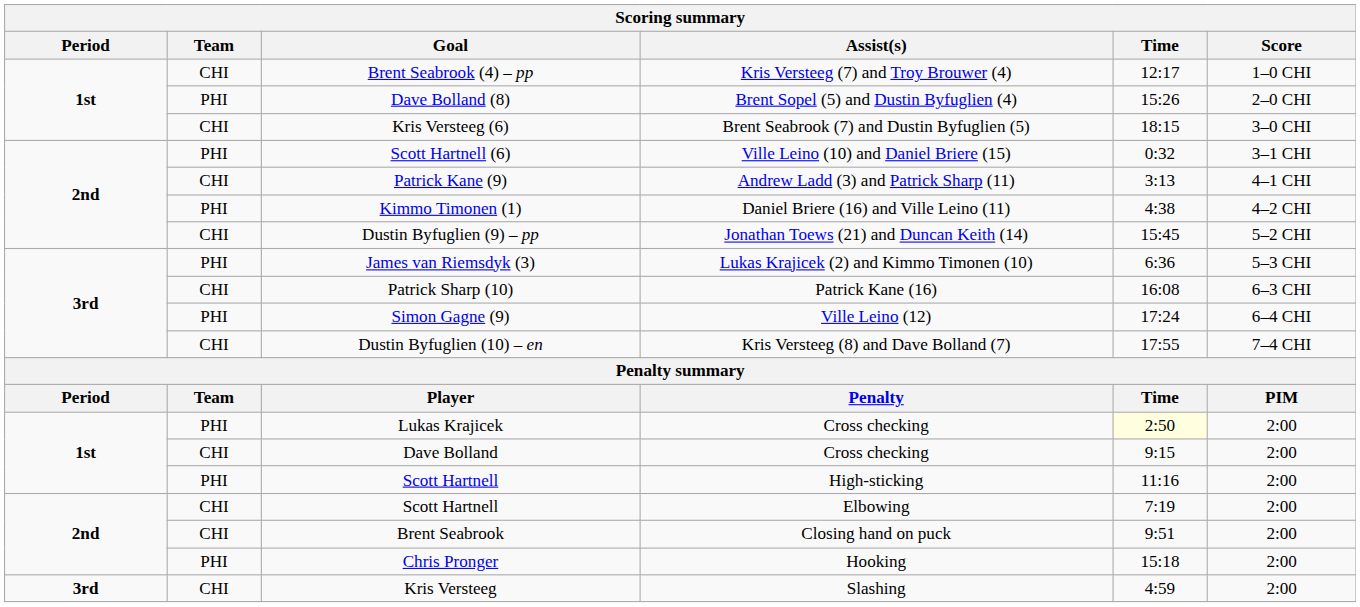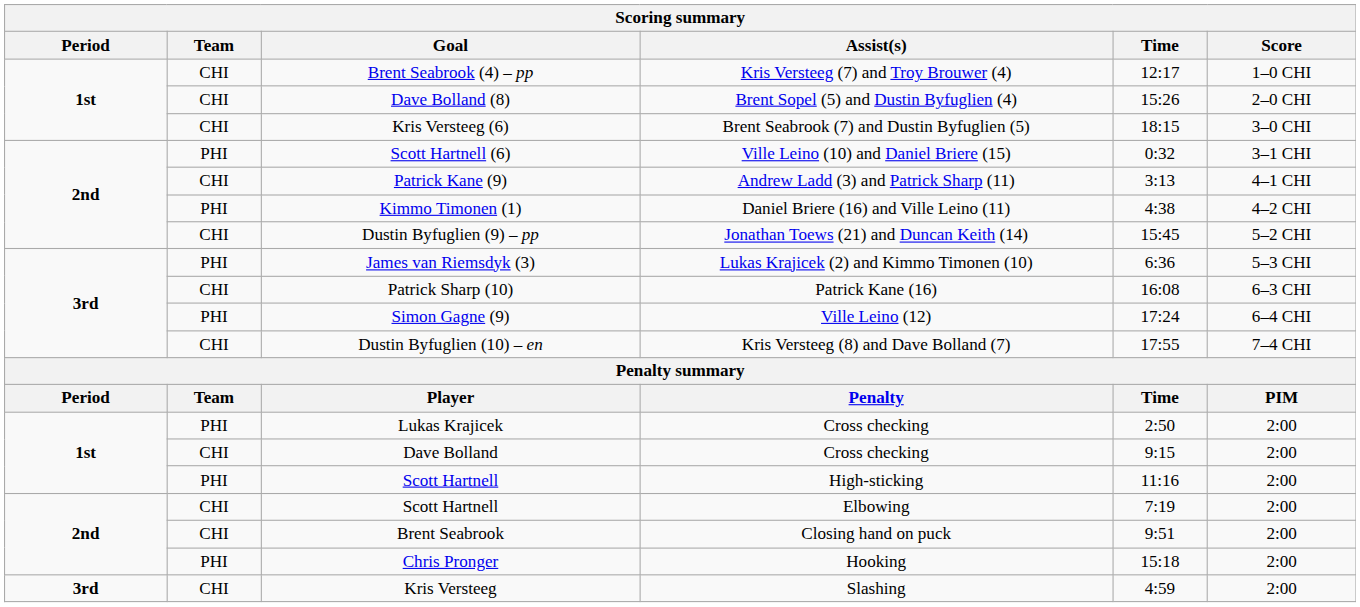Dave Bolland (8) | Team: PHI -> CHI
Lukas Krajicek | Time: lightyellow background -> no background
